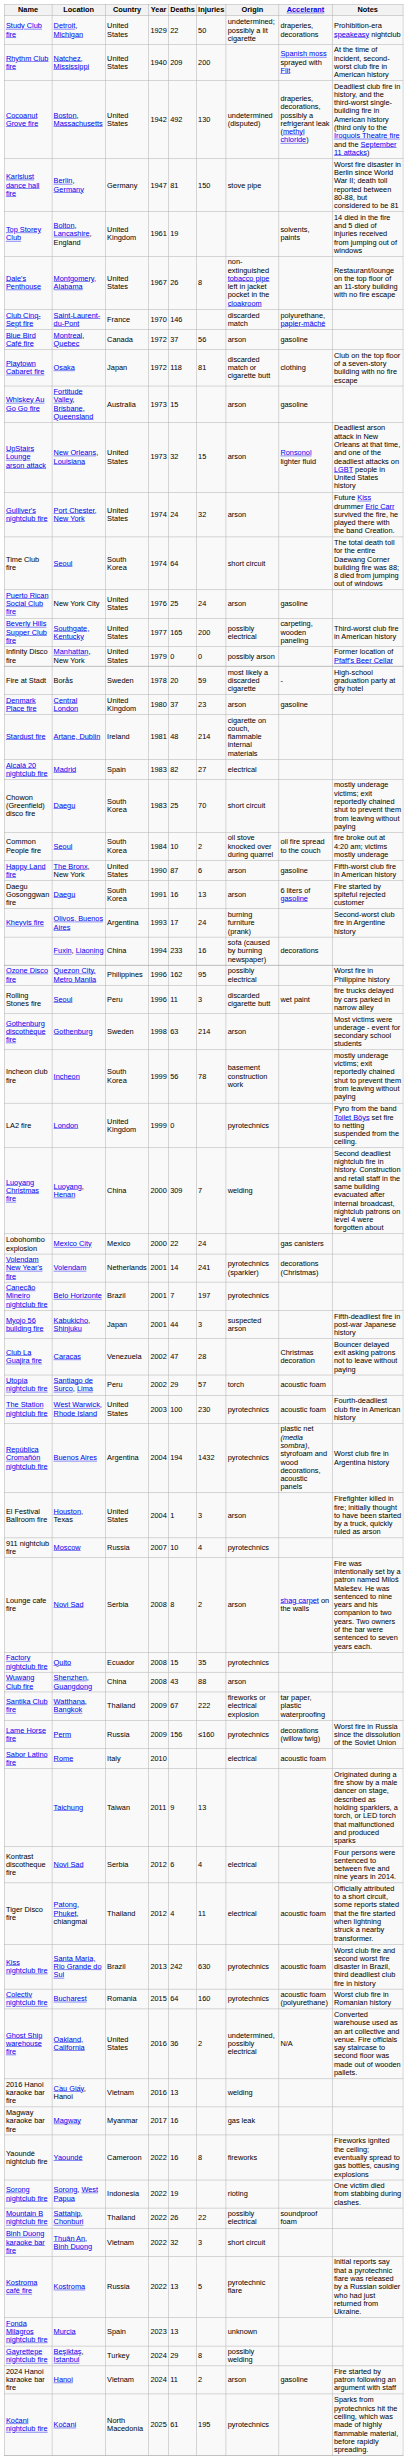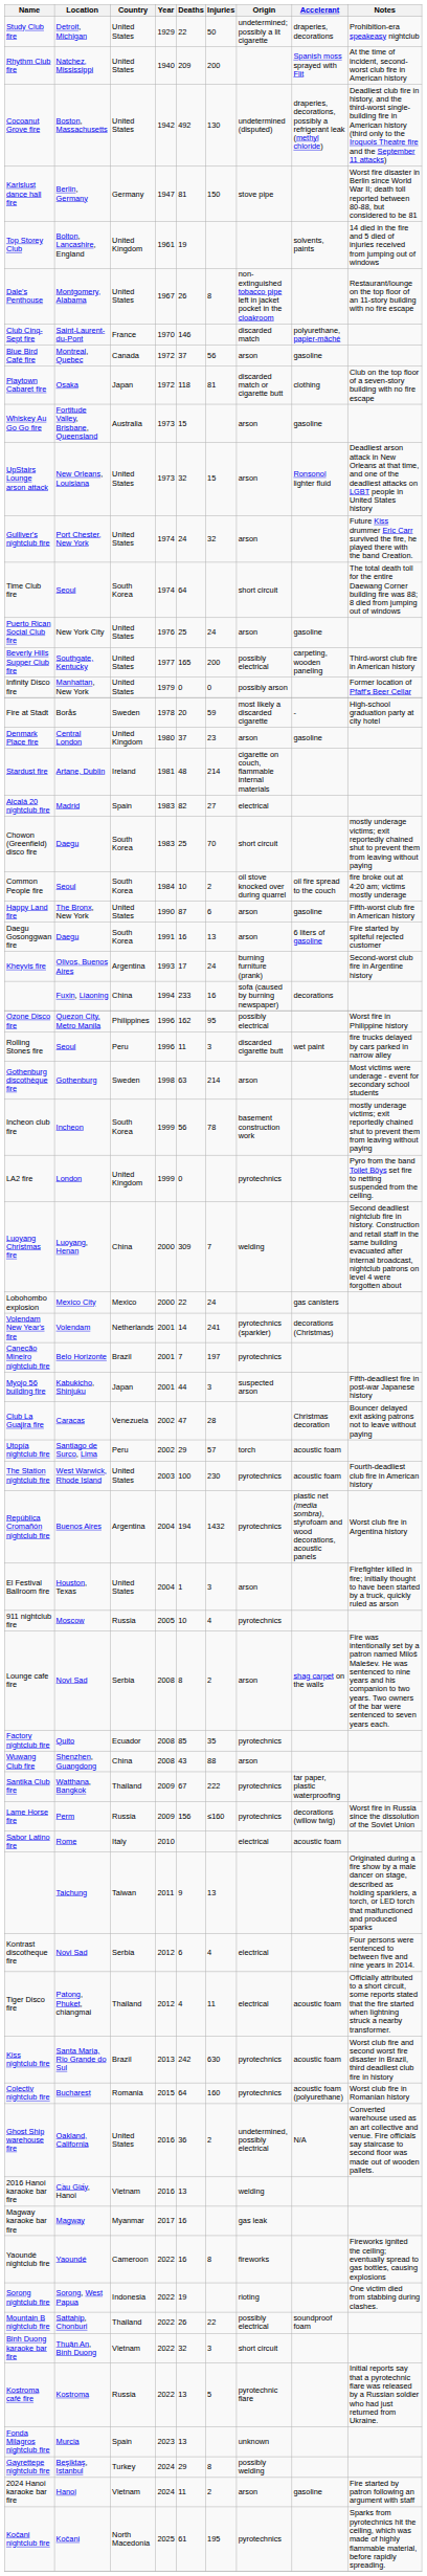911 nightclub fire | Year: 2007 -> 2005
Factory nightclub fire | Deaths: 15 -> 85
Santika Club fire | Origin: fireworks or electrical explosion -> pyrotechnics
